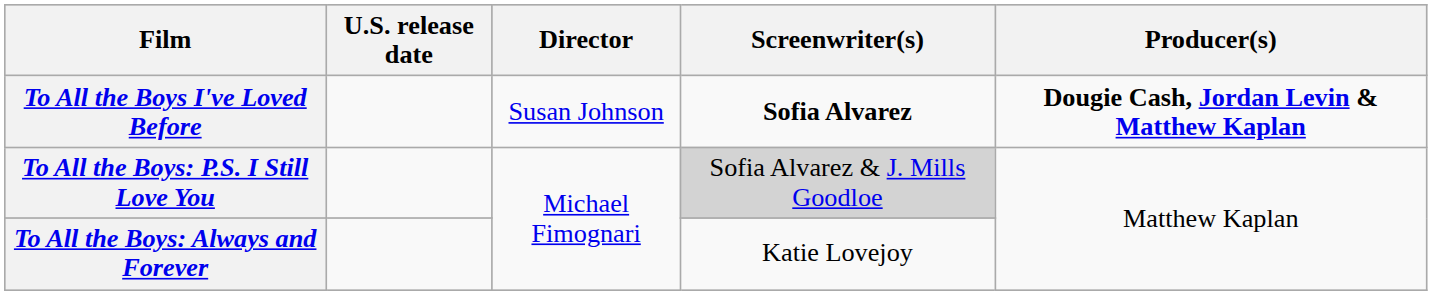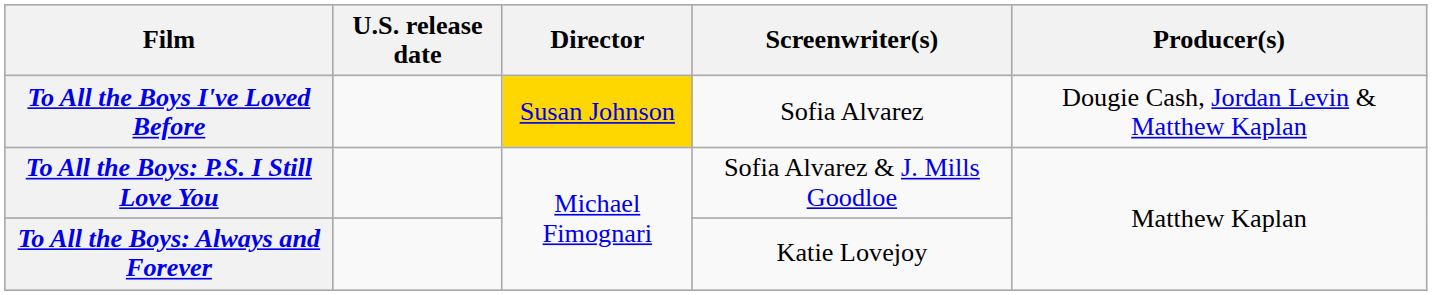row 2 | Director: no background -> gold background
row 2 | Screenwriter(s): bold -> normal
row 2 | Producer(s): bold -> normal
row 3 | Screenwriter(s): lightgrey background -> no background
